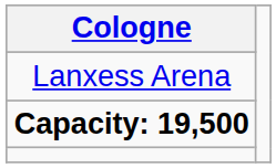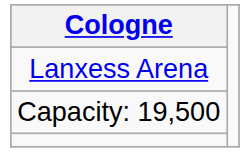Capacity: 19,500 | Cologne: bold -> normal
